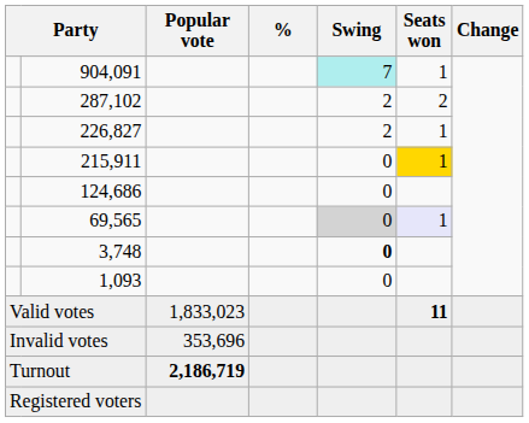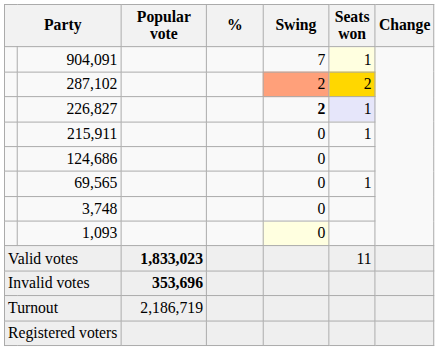904,091 | Swing: paleturquoise background -> no background
904,091 | Seats won: no background -> lightyellow background
287,102 | Swing: no background -> lightsalmon background
287,102 | Seats won: no background -> gold background
226,827 | Swing: normal -> bold
226,827 | Seats won: no background -> lavender background
215,911 | Seats won: gold background -> no background
69,565 | Swing: lightgrey background -> no background
69,565 | Seats won: lavender background -> no background
3,748 | Swing: bold -> normal
1,093 | Swing: no background -> lightyellow background
Valid votes | Popular vote: normal -> bold
Valid votes | Seats won: bold -> normal
Invalid votes | Popular vote: normal -> bold
Turnout | Popular vote: bold -> normal
